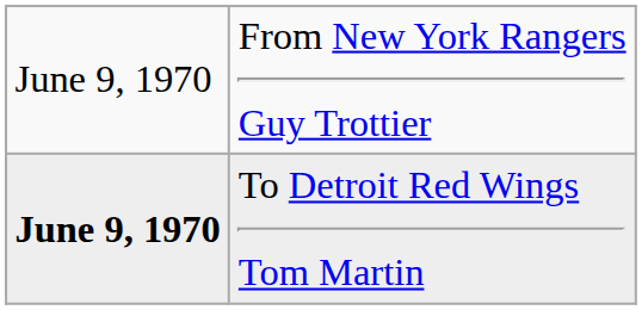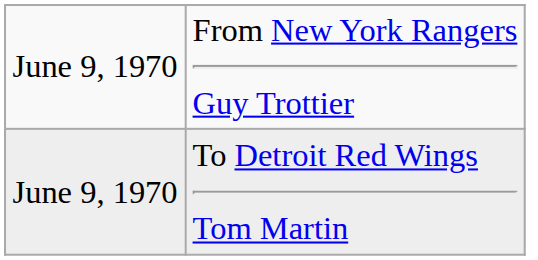row 2 | column 1: bold -> normal
